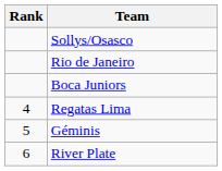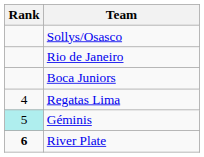Géminis | Rank: no background -> paleturquoise background
River Plate | Rank: normal -> bold
